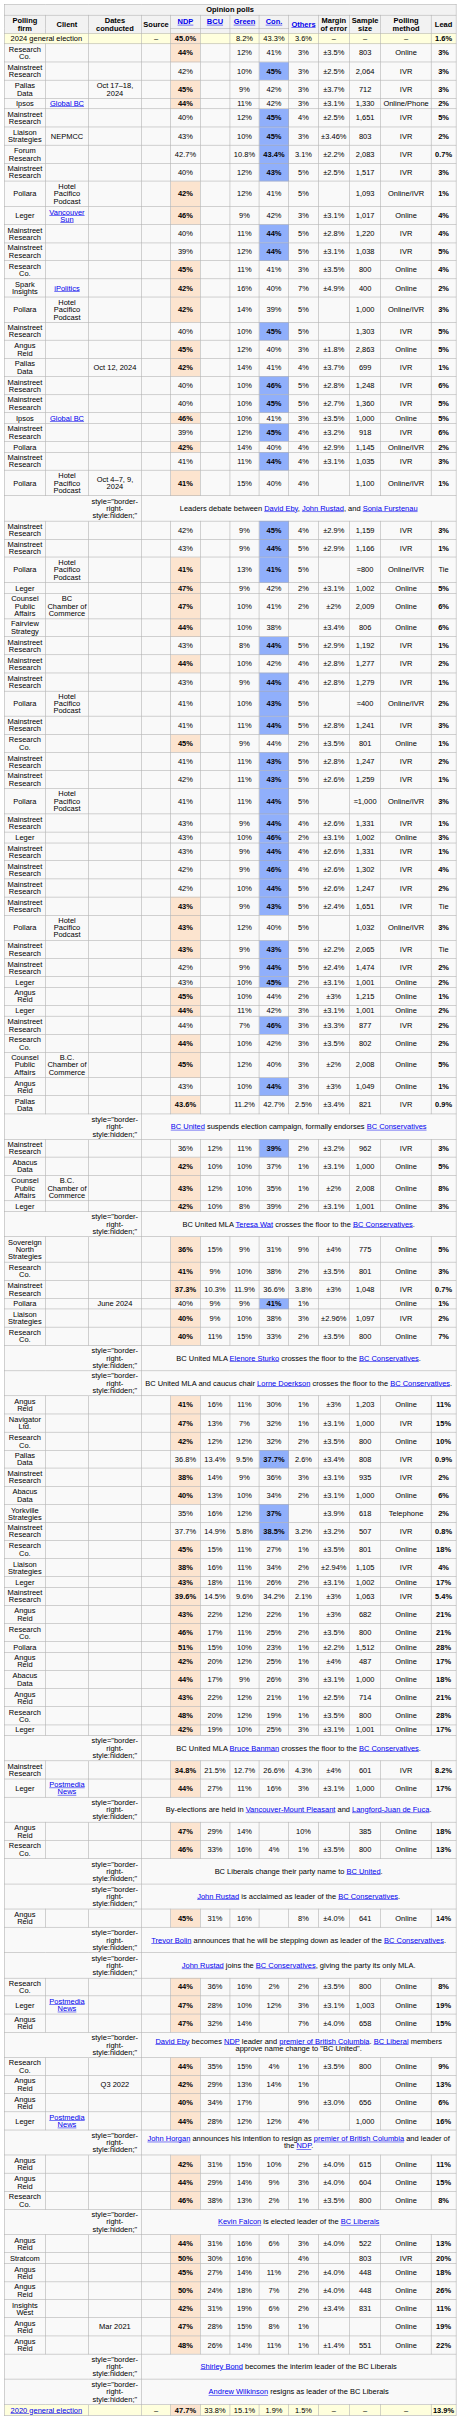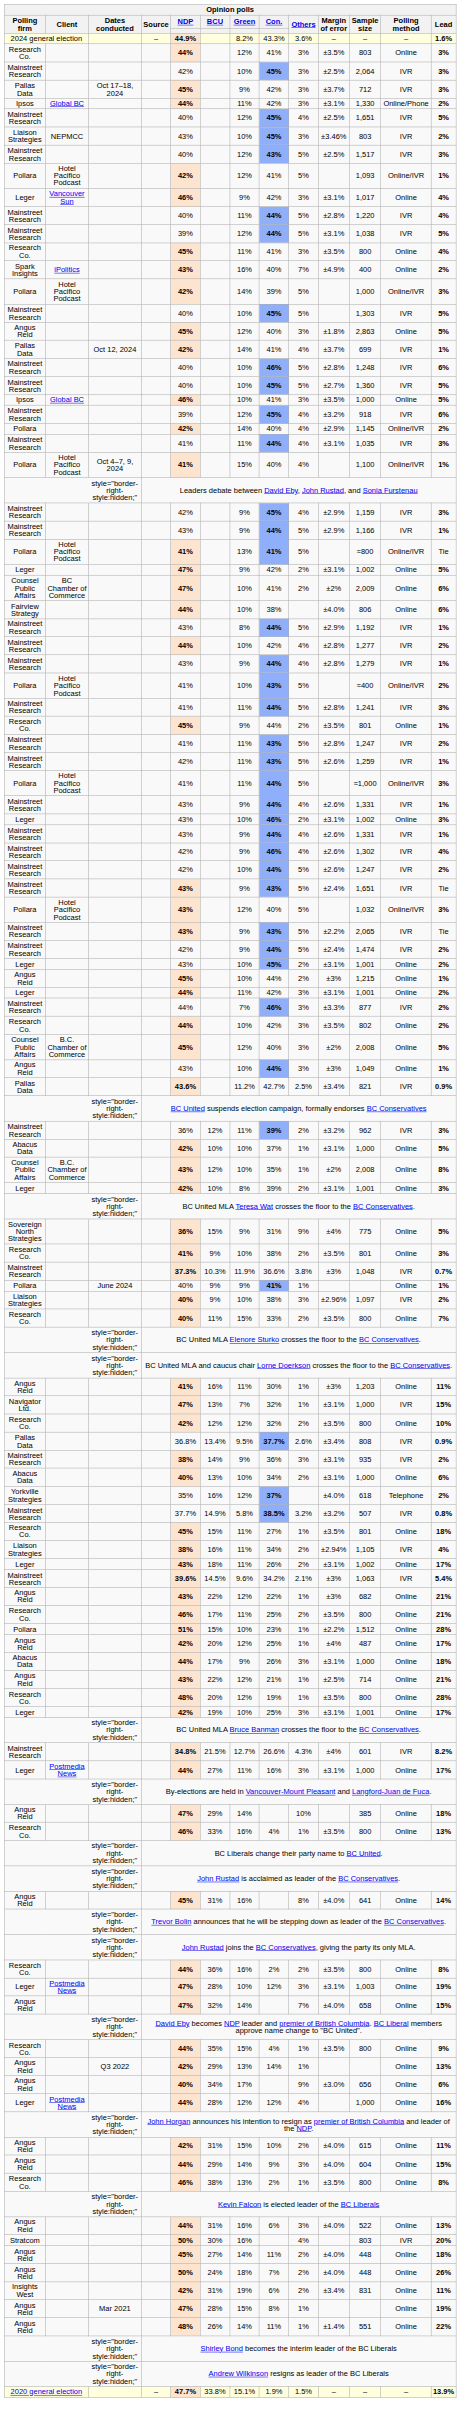2024 general election | NDP: 45.0% -> 44.9%
- row: Forum Research | 42.7% | 10.8% | 43.4% | 3.1% | ±2.2% | 2,083 | IVR | 0.7%
Spark Insights | NDP: 42% -> 43%
Fairview Strategy | Margin of error: ±3.4% -> ±4.0%
Yorkville Strategies | Margin of error: ±3.9% -> ±4.0%
